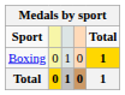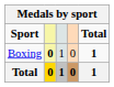Boxing | column 2: normal -> bold
Boxing | Total: gold background -> no background
